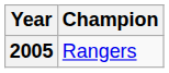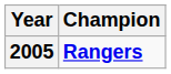2005 | Champion: normal -> bold
